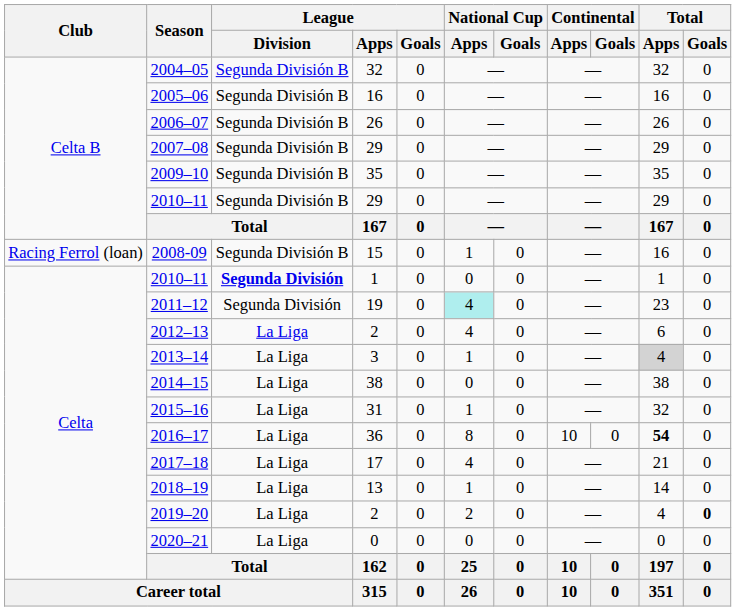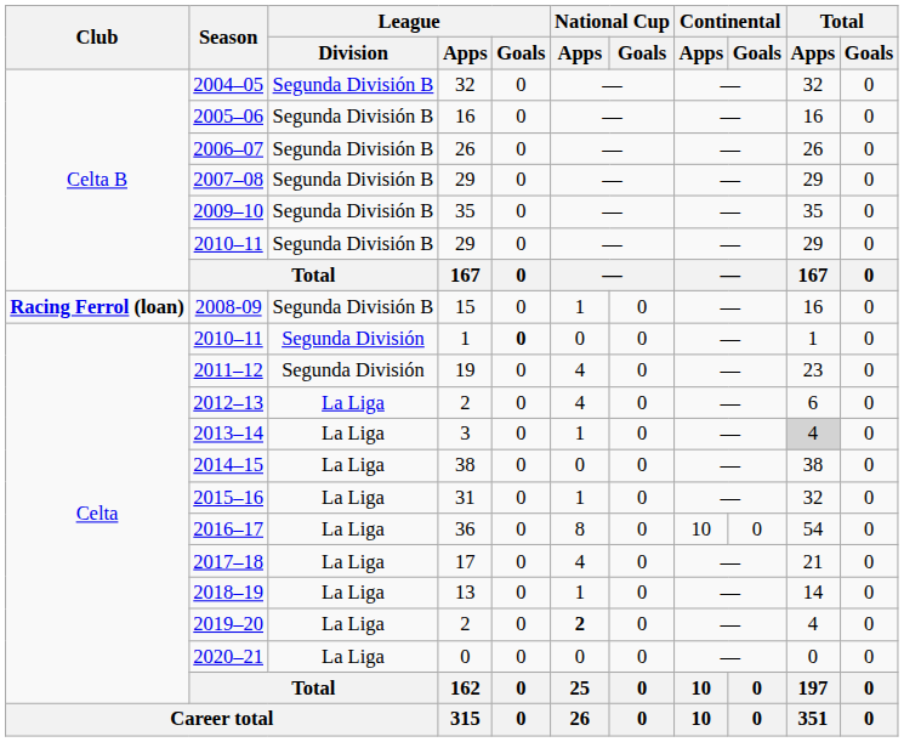2008-09 | Club: normal -> bold
2010–11 / 1 | League / Division: bold -> normal
2010–11 / 1 | League / Goals: normal -> bold
2011–12 | National Cup / Apps: paleturquoise background -> no background
2016–17 | Total / Apps: bold -> normal
2019–20 | National Cup / Apps: normal -> bold
2019–20 | Total / Goals: bold -> normal
